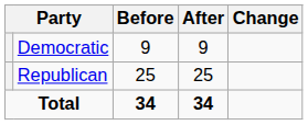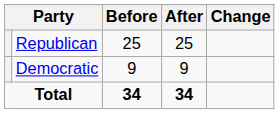rows swapped: Republican <-> Democratic
